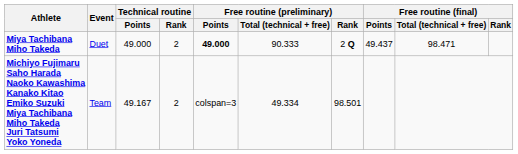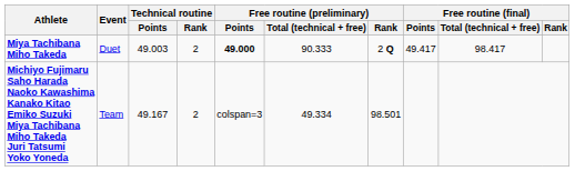Miya Tachibana Miho Takeda | Technical routine / Points: 49.000 -> 49.003
Miya Tachibana Miho Takeda | Free routine (final) / Points: 49.437 -> 49.417
Miya Tachibana Miho Takeda | Free routine (final) / Total (technical + free): 98.471 -> 98.417
